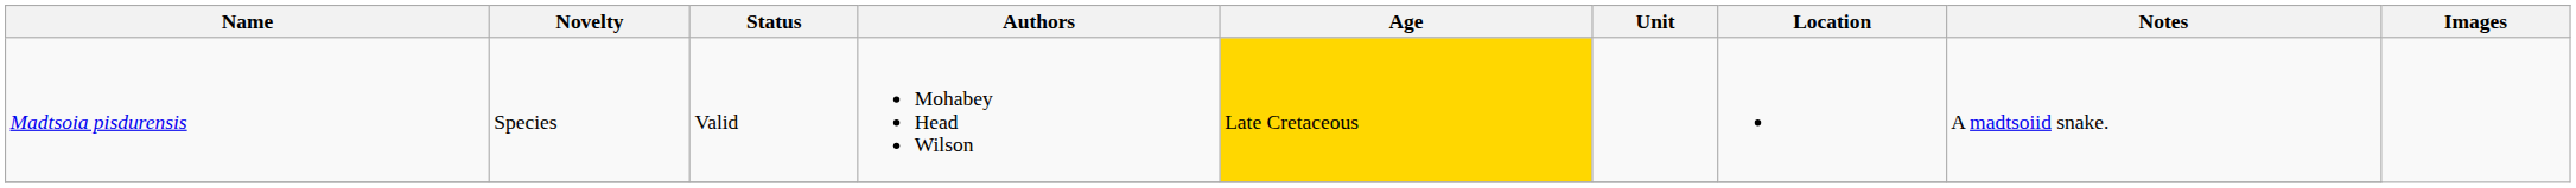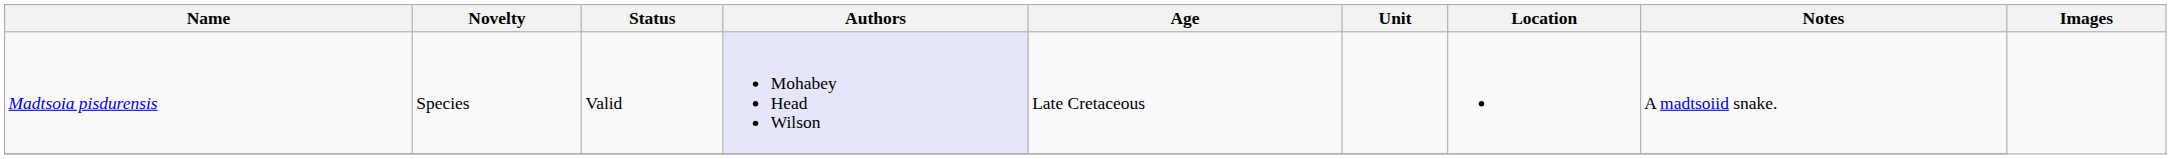Madtsoia pisdurensis | Authors: no background -> lavender background
Madtsoia pisdurensis | Age: gold background -> no background
